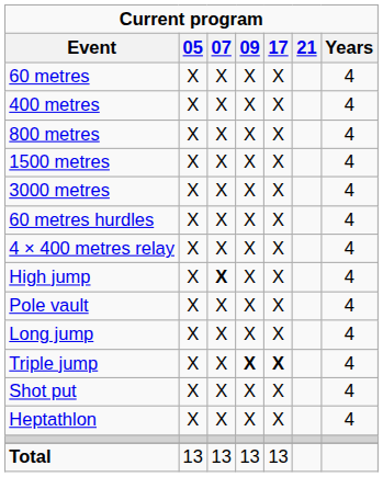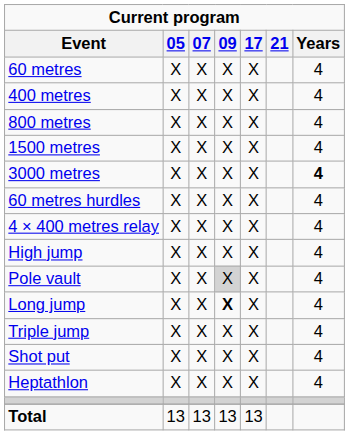3000 metres | Years: normal -> bold
High jump | 07: bold -> normal
Pole vault | 09: no background -> lightgrey background
Long jump | 09: normal -> bold
Triple jump | 09: bold -> normal
Triple jump | 17: bold -> normal
